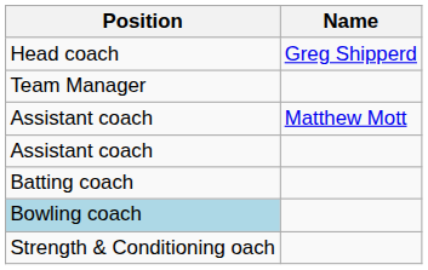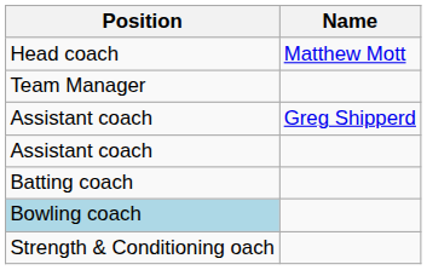row 2 | Name: Greg Shipperd -> Matthew Mott
row 4 | Name: Matthew Mott -> Greg Shipperd
